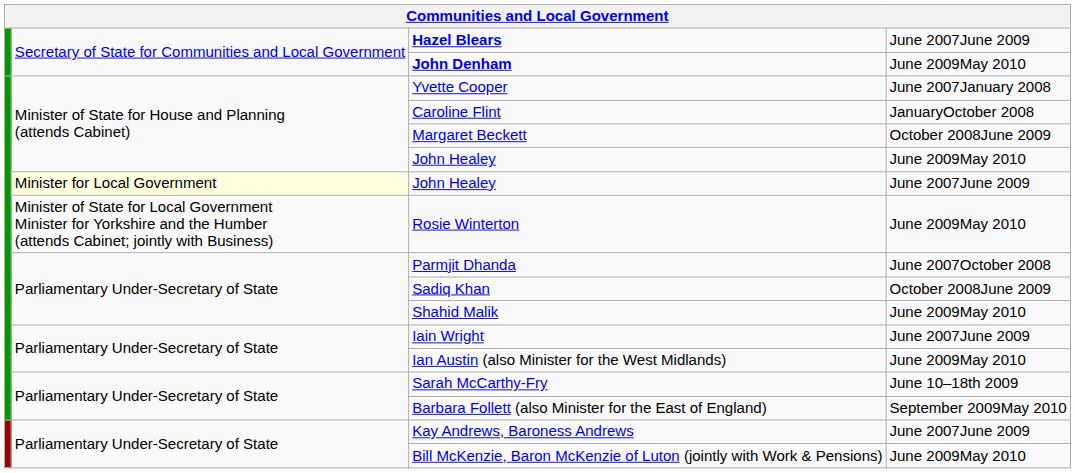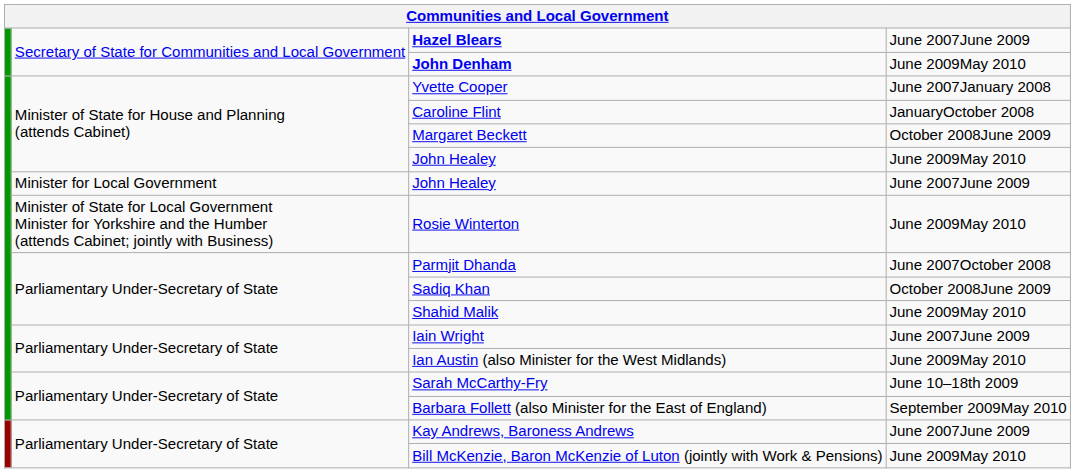John Healey / June 2007June 2009 | column 2: lightyellow background -> no background
